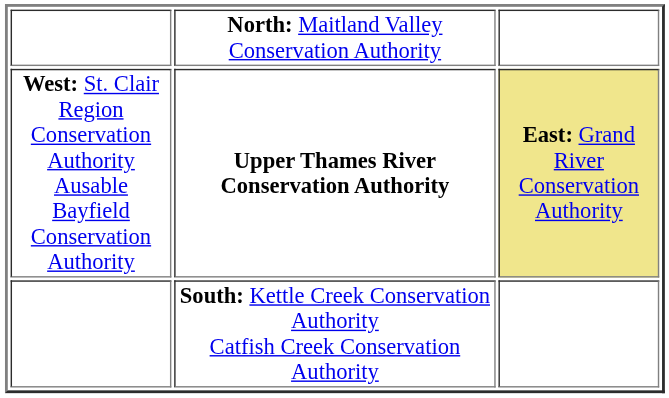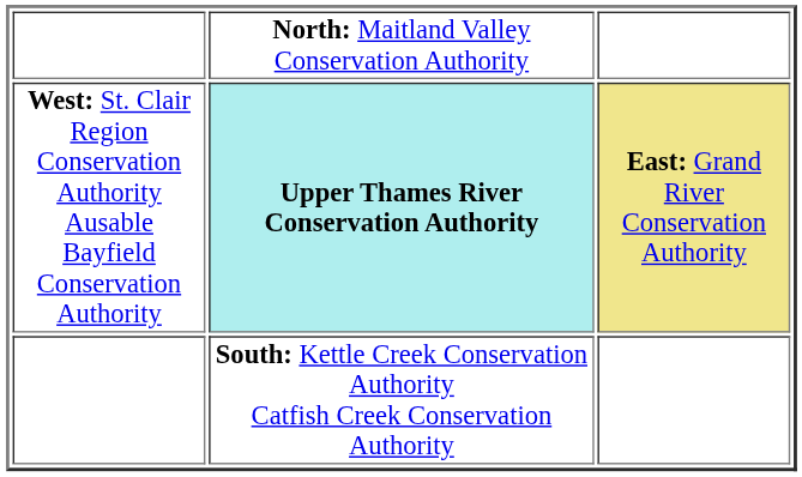row 2 | column 2: no background -> paleturquoise background
